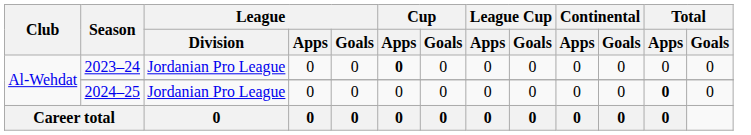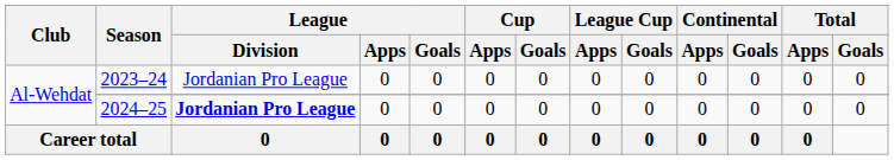2023–24 | Cup / Apps: bold -> normal
2024–25 | League / Division: normal -> bold
2024–25 | Total / Apps: bold -> normal
